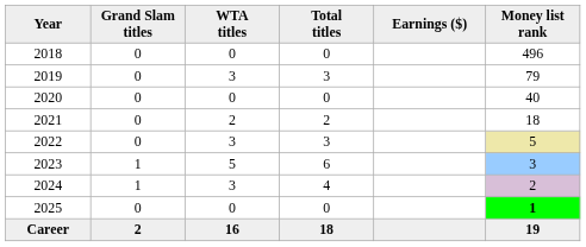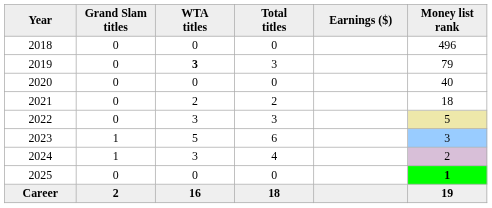2019 | column 3: normal -> bold
